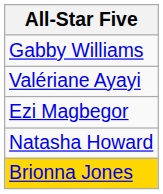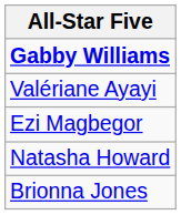Gabby Williams | column 1: normal -> bold
Brionna Jones | column 1: gold background -> no background
